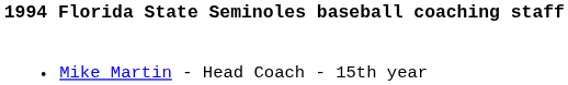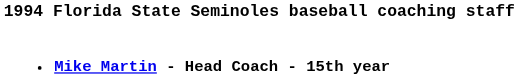Mike Martin - Head Coach - 15th year | column 1: normal -> bold
